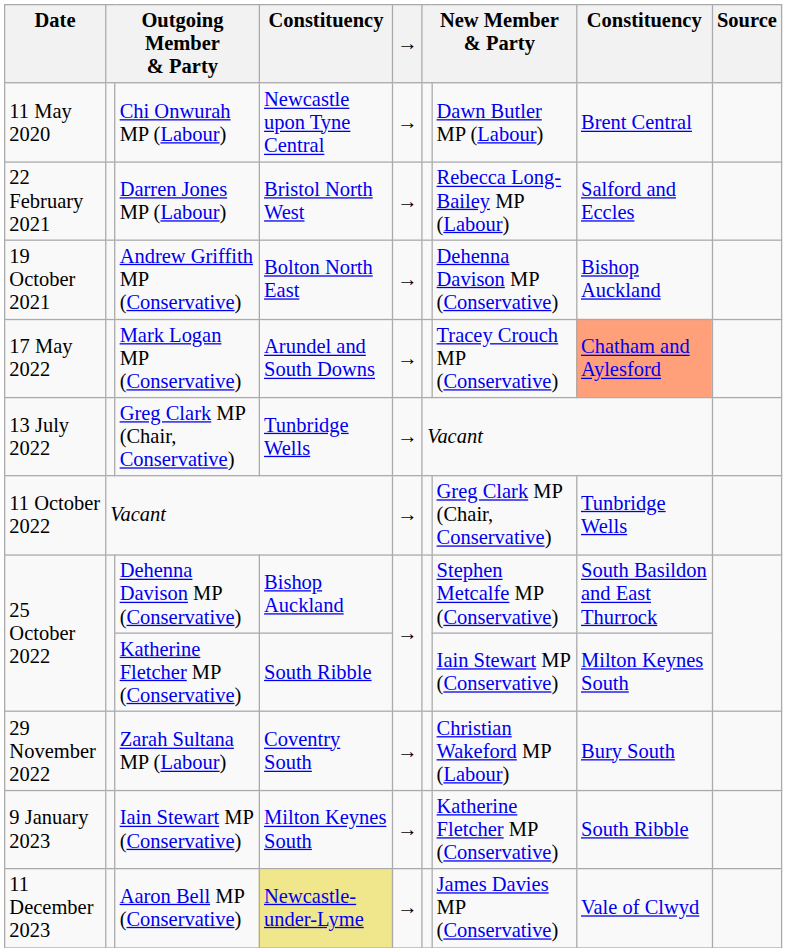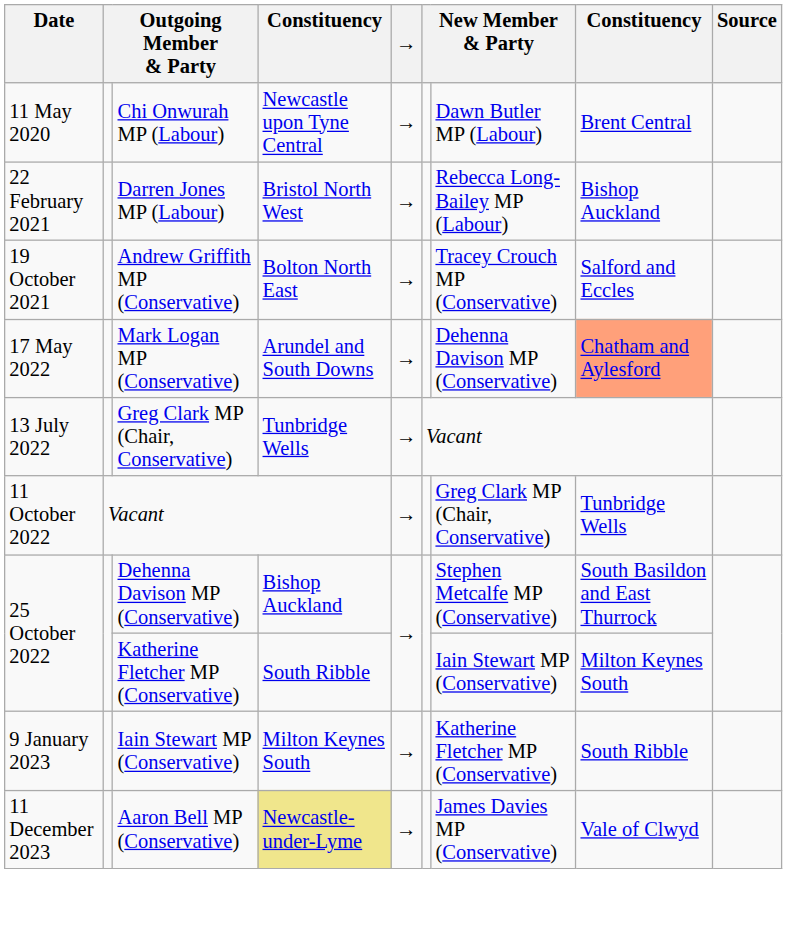Darren Jones MP (Labour) | column 8: Salford and Eccles -> Bishop Auckland
Andrew Griffith MP (Conservative) | column 7: Dehenna Davison MP (Conservative) -> Tracey Crouch MP (Conservative)
Andrew Griffith MP (Conservative) | column 8: Bishop Auckland -> Salford and Eccles
Mark Logan MP (Conservative) | column 7: Tracey Crouch MP (Conservative) -> Dehenna Davison MP (Conservative)
- row: 29 November 2022 | Zarah Sultana MP (Labour) | Coventry South | → | Christian Wakeford MP (Labour) | Bury South
